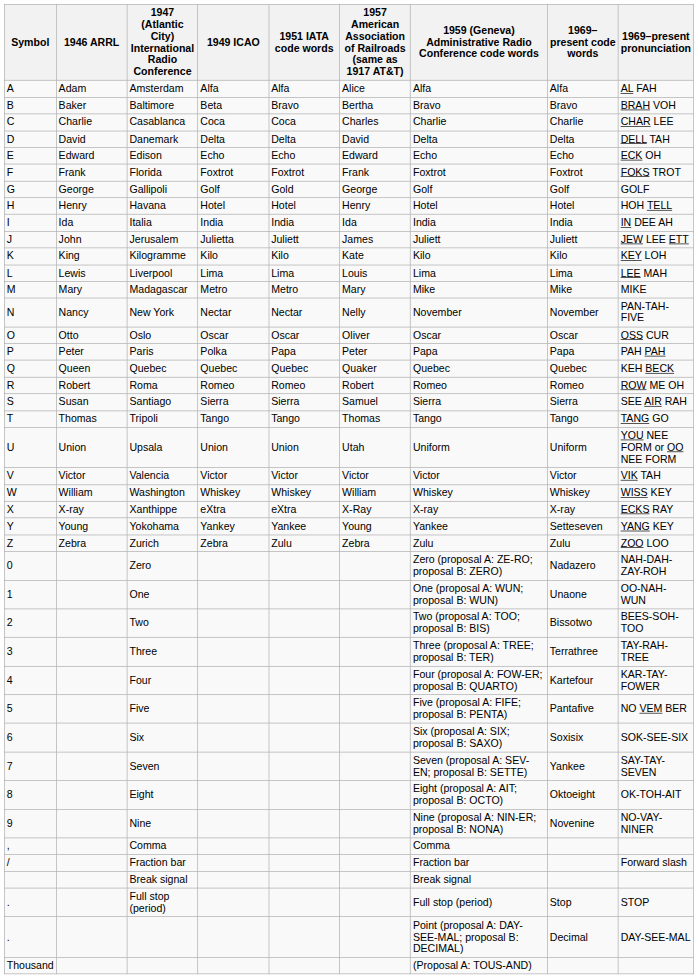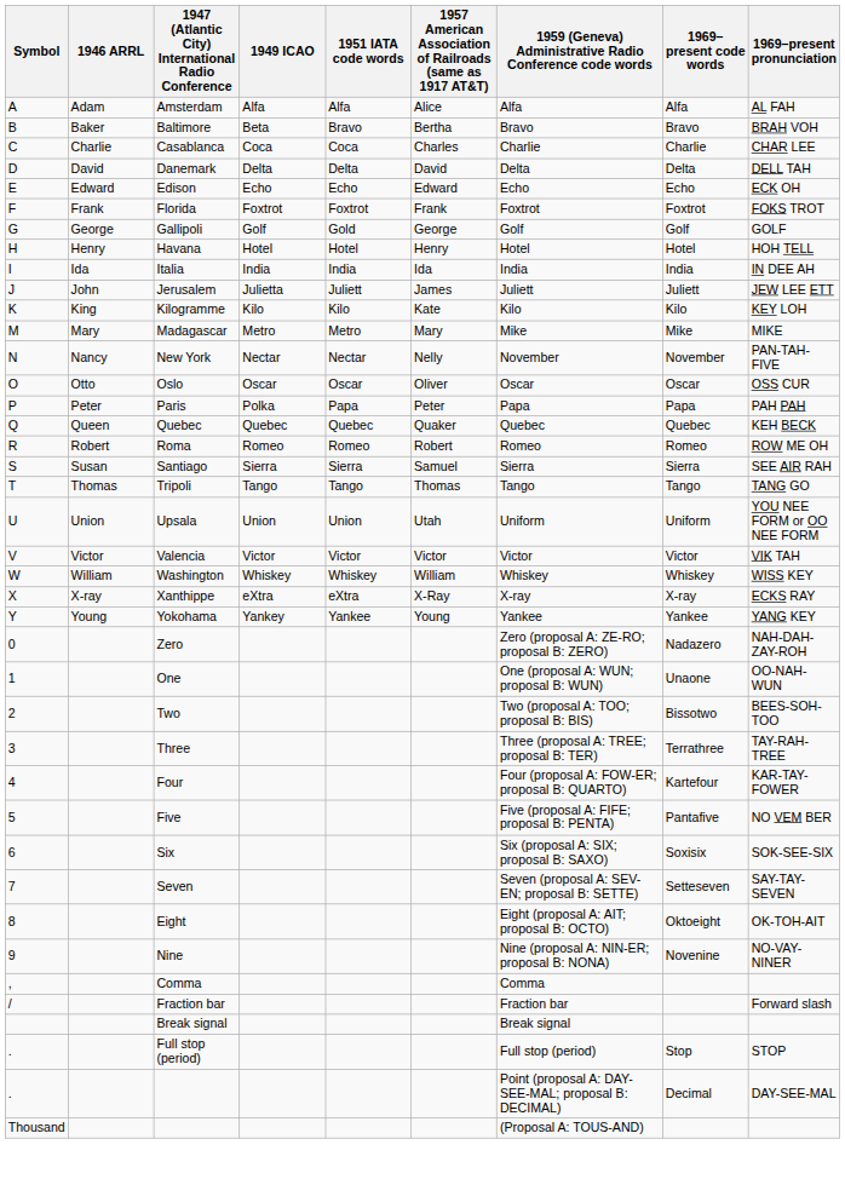- row: L | Lewis | Liverpool | Lima | Lima | Louis | Lima | Lima | LEE MAH
Yokohama | 1969–present code words: Setteseven -> Yankee
- row: Z | Zebra | Zurich | Zebra | Zulu | Zebra | Zulu | Zulu | ZOO LOO
Seven | 1969–present code words: Yankee -> Setteseven
